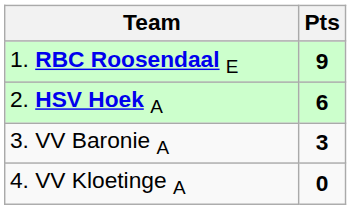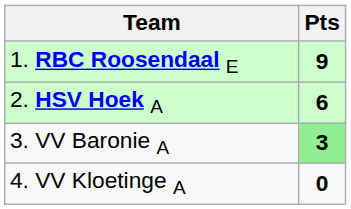3. VV Baronie A | Pts: no background -> lightgreen background
